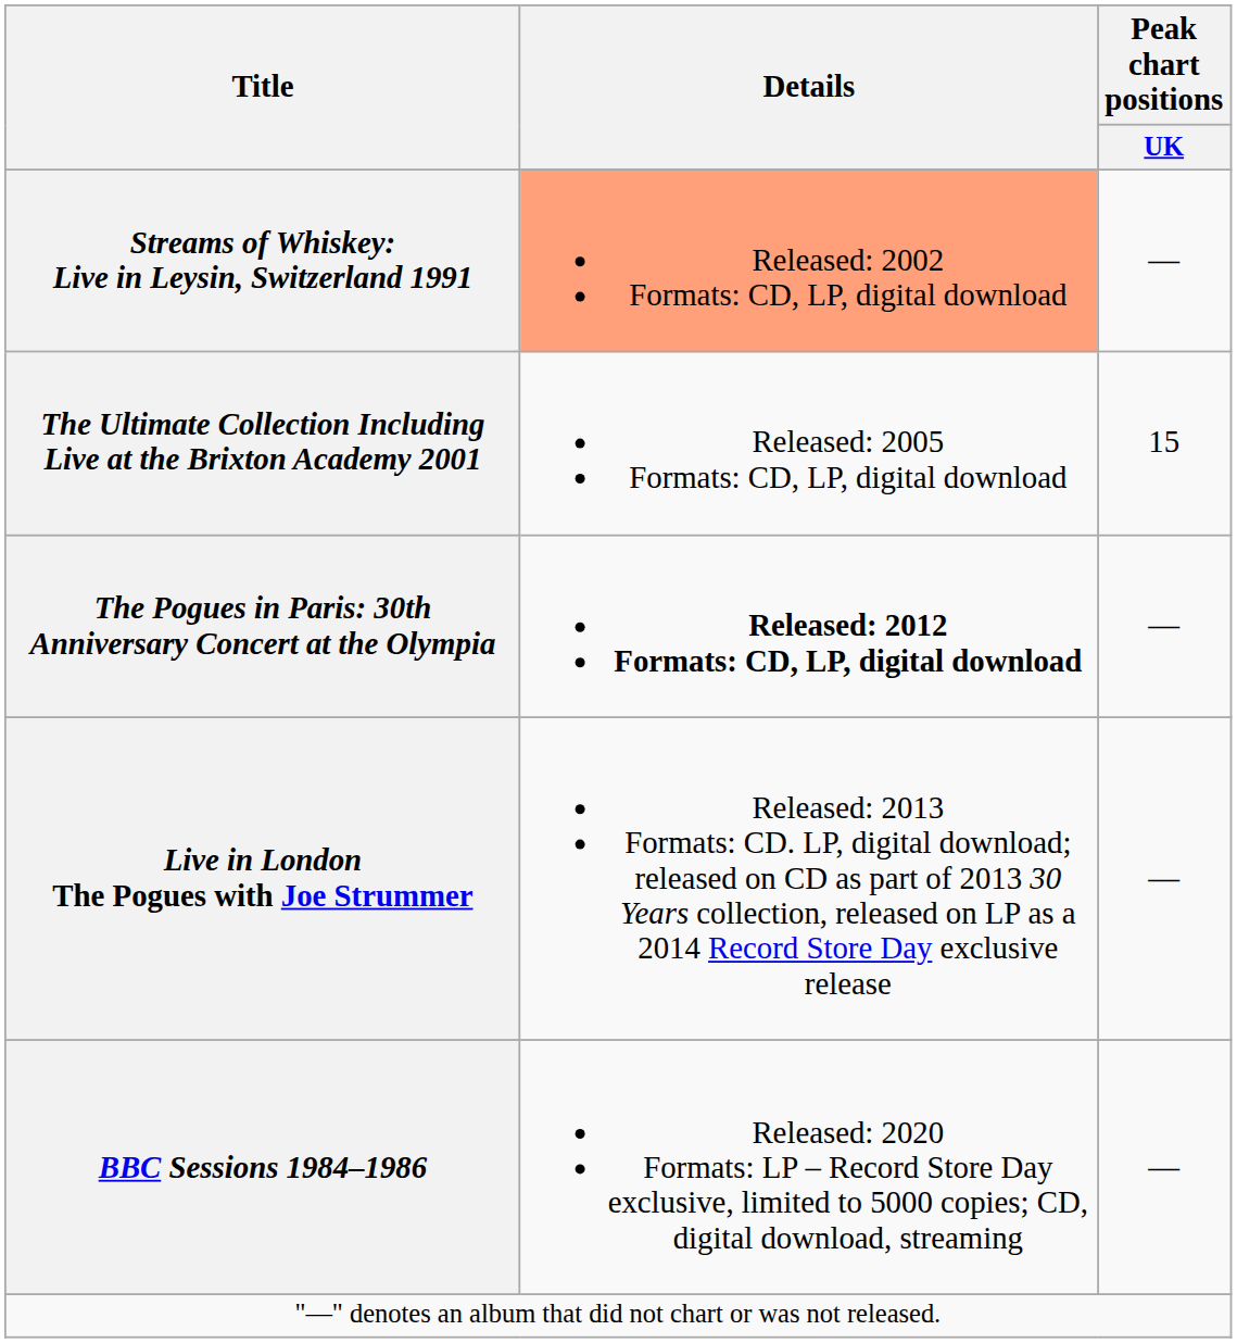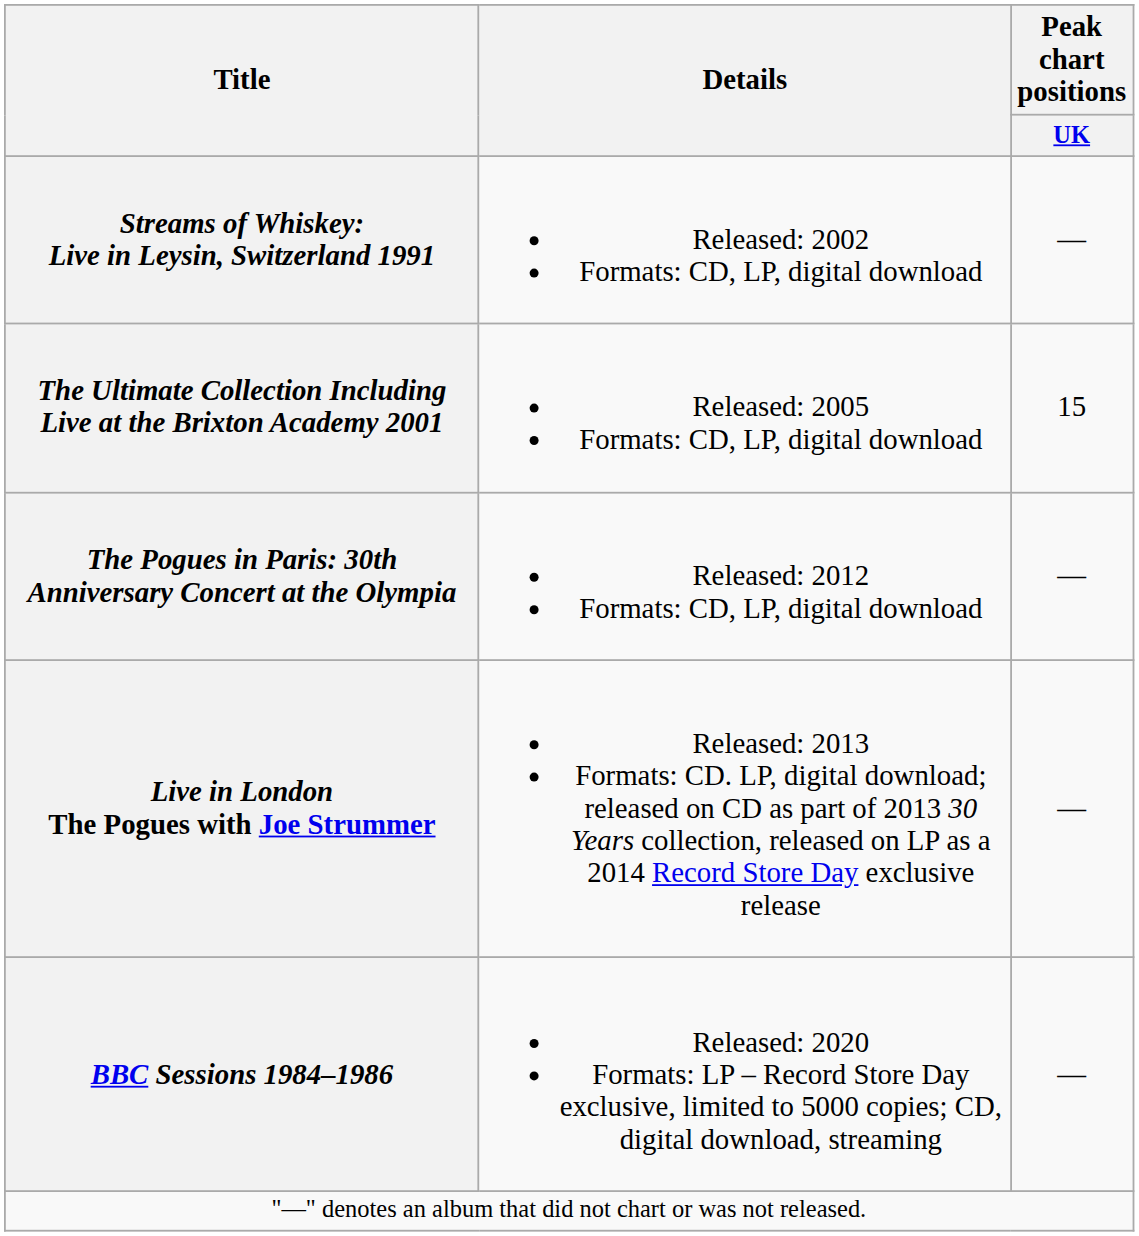Streams of Whiskey: Live in Leysin, Switzerland 1991 | Details: lightsalmon background -> no background
The Pogues in Paris: 30th Anniversary Concert at the Olympia | Details: bold -> normal
